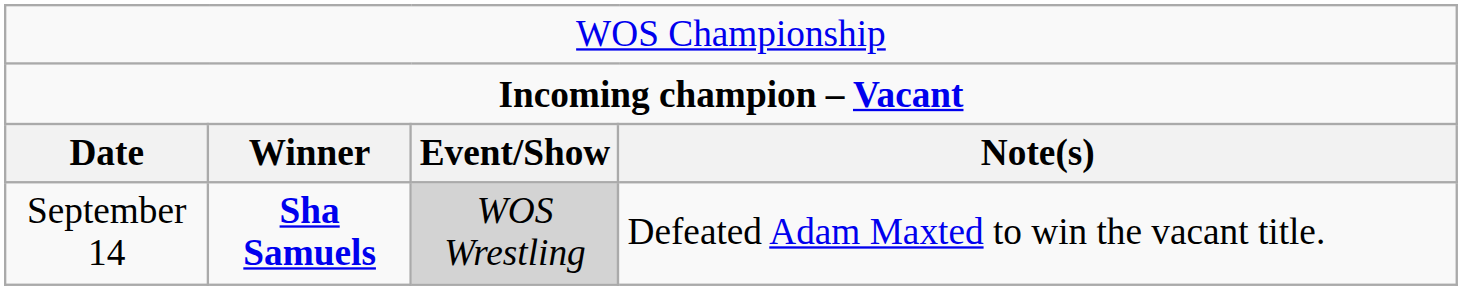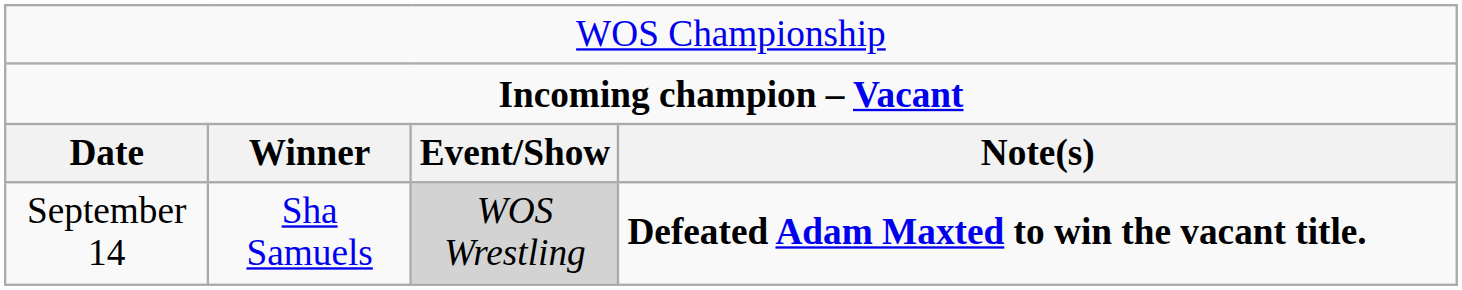September 14 | column 2: bold -> normal
September 14 | column 4: normal -> bold
